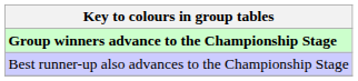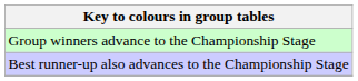row 2 | column 1: bold -> normal
